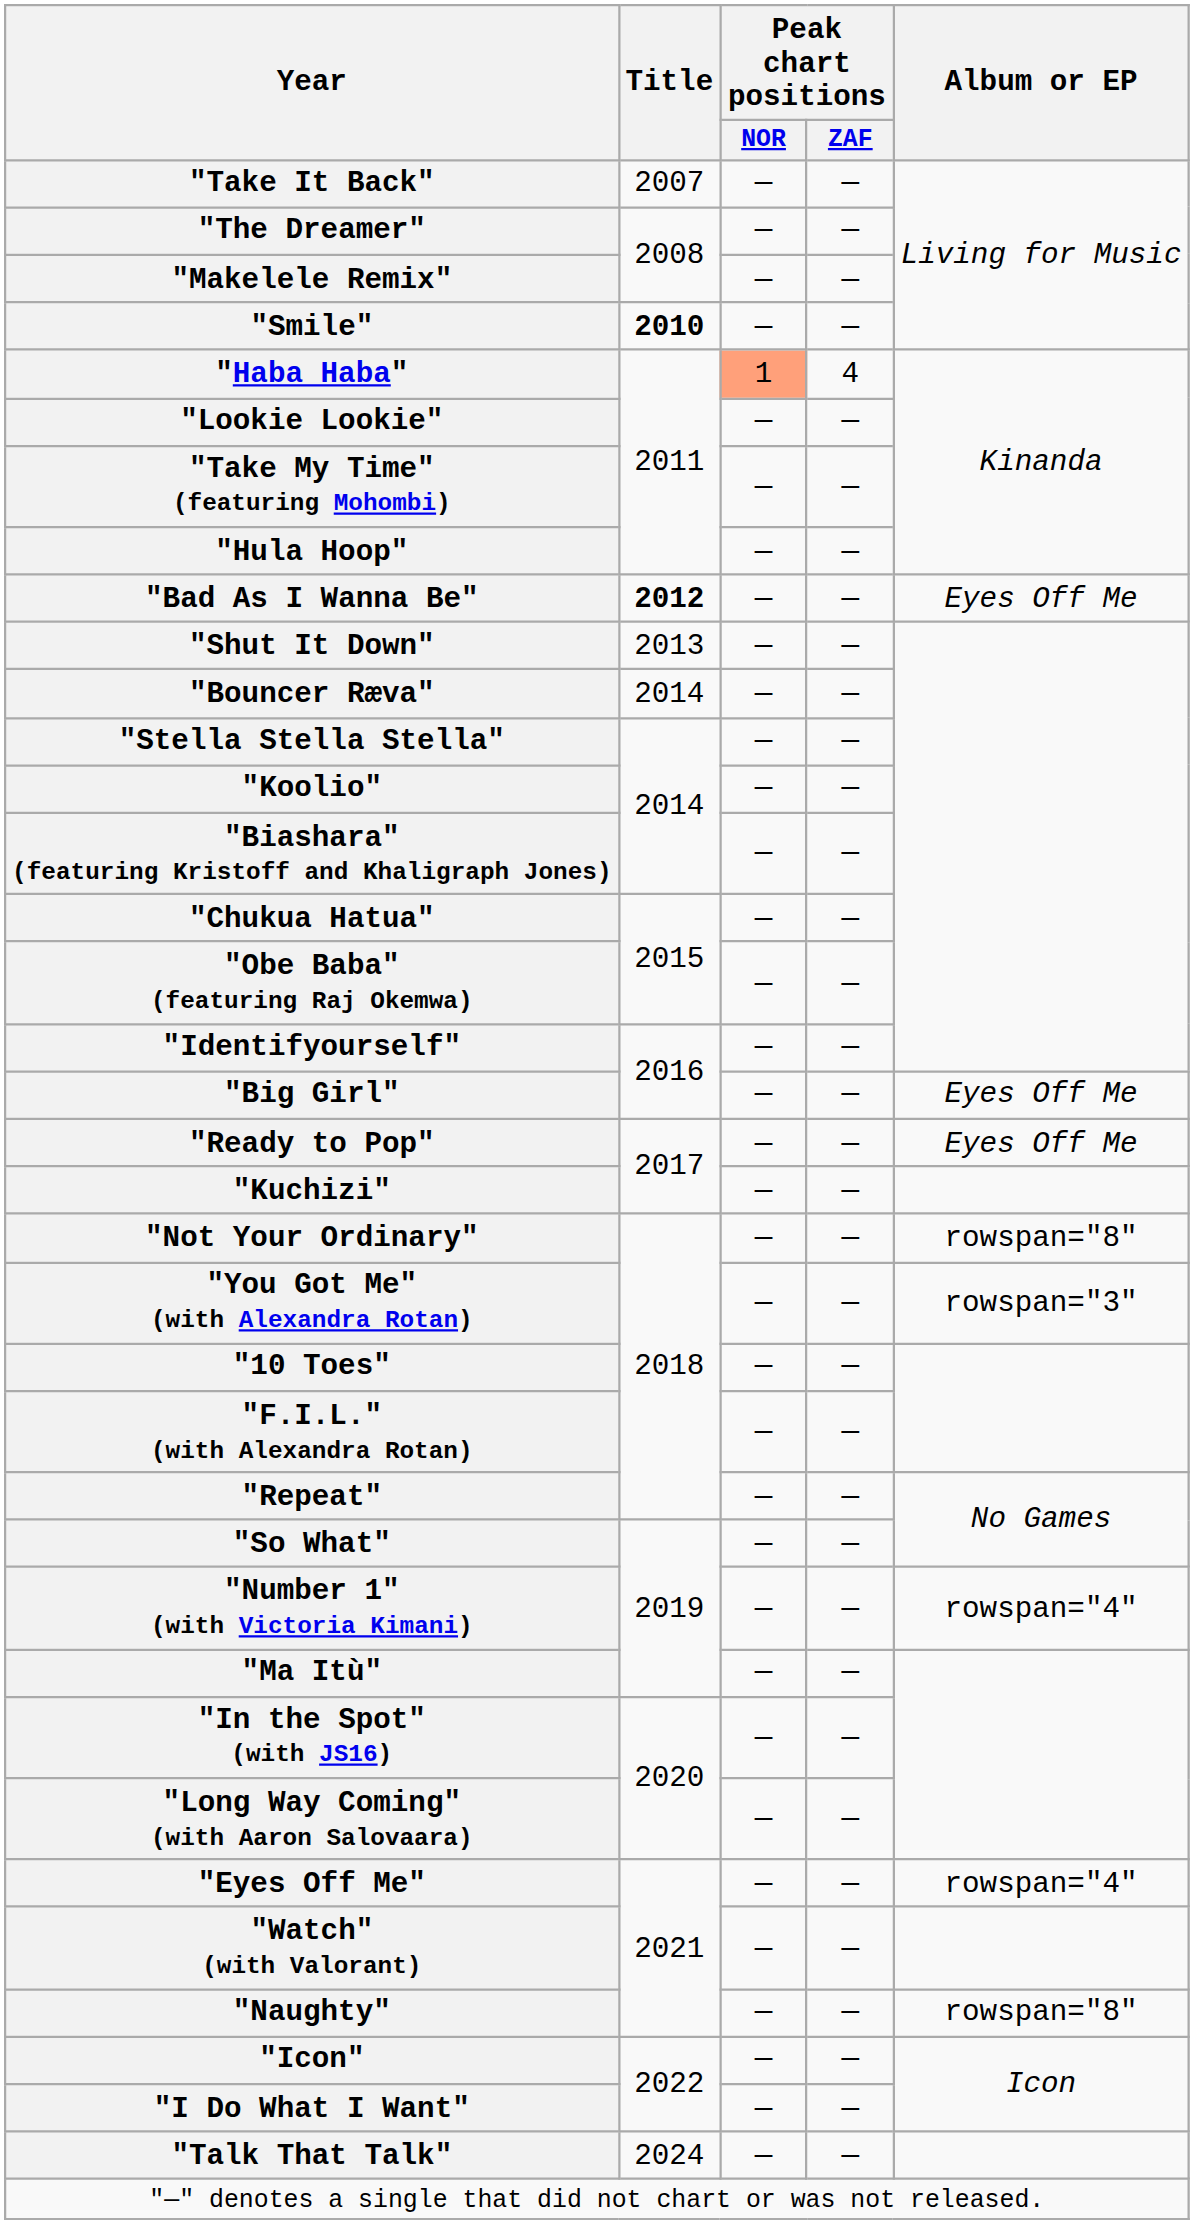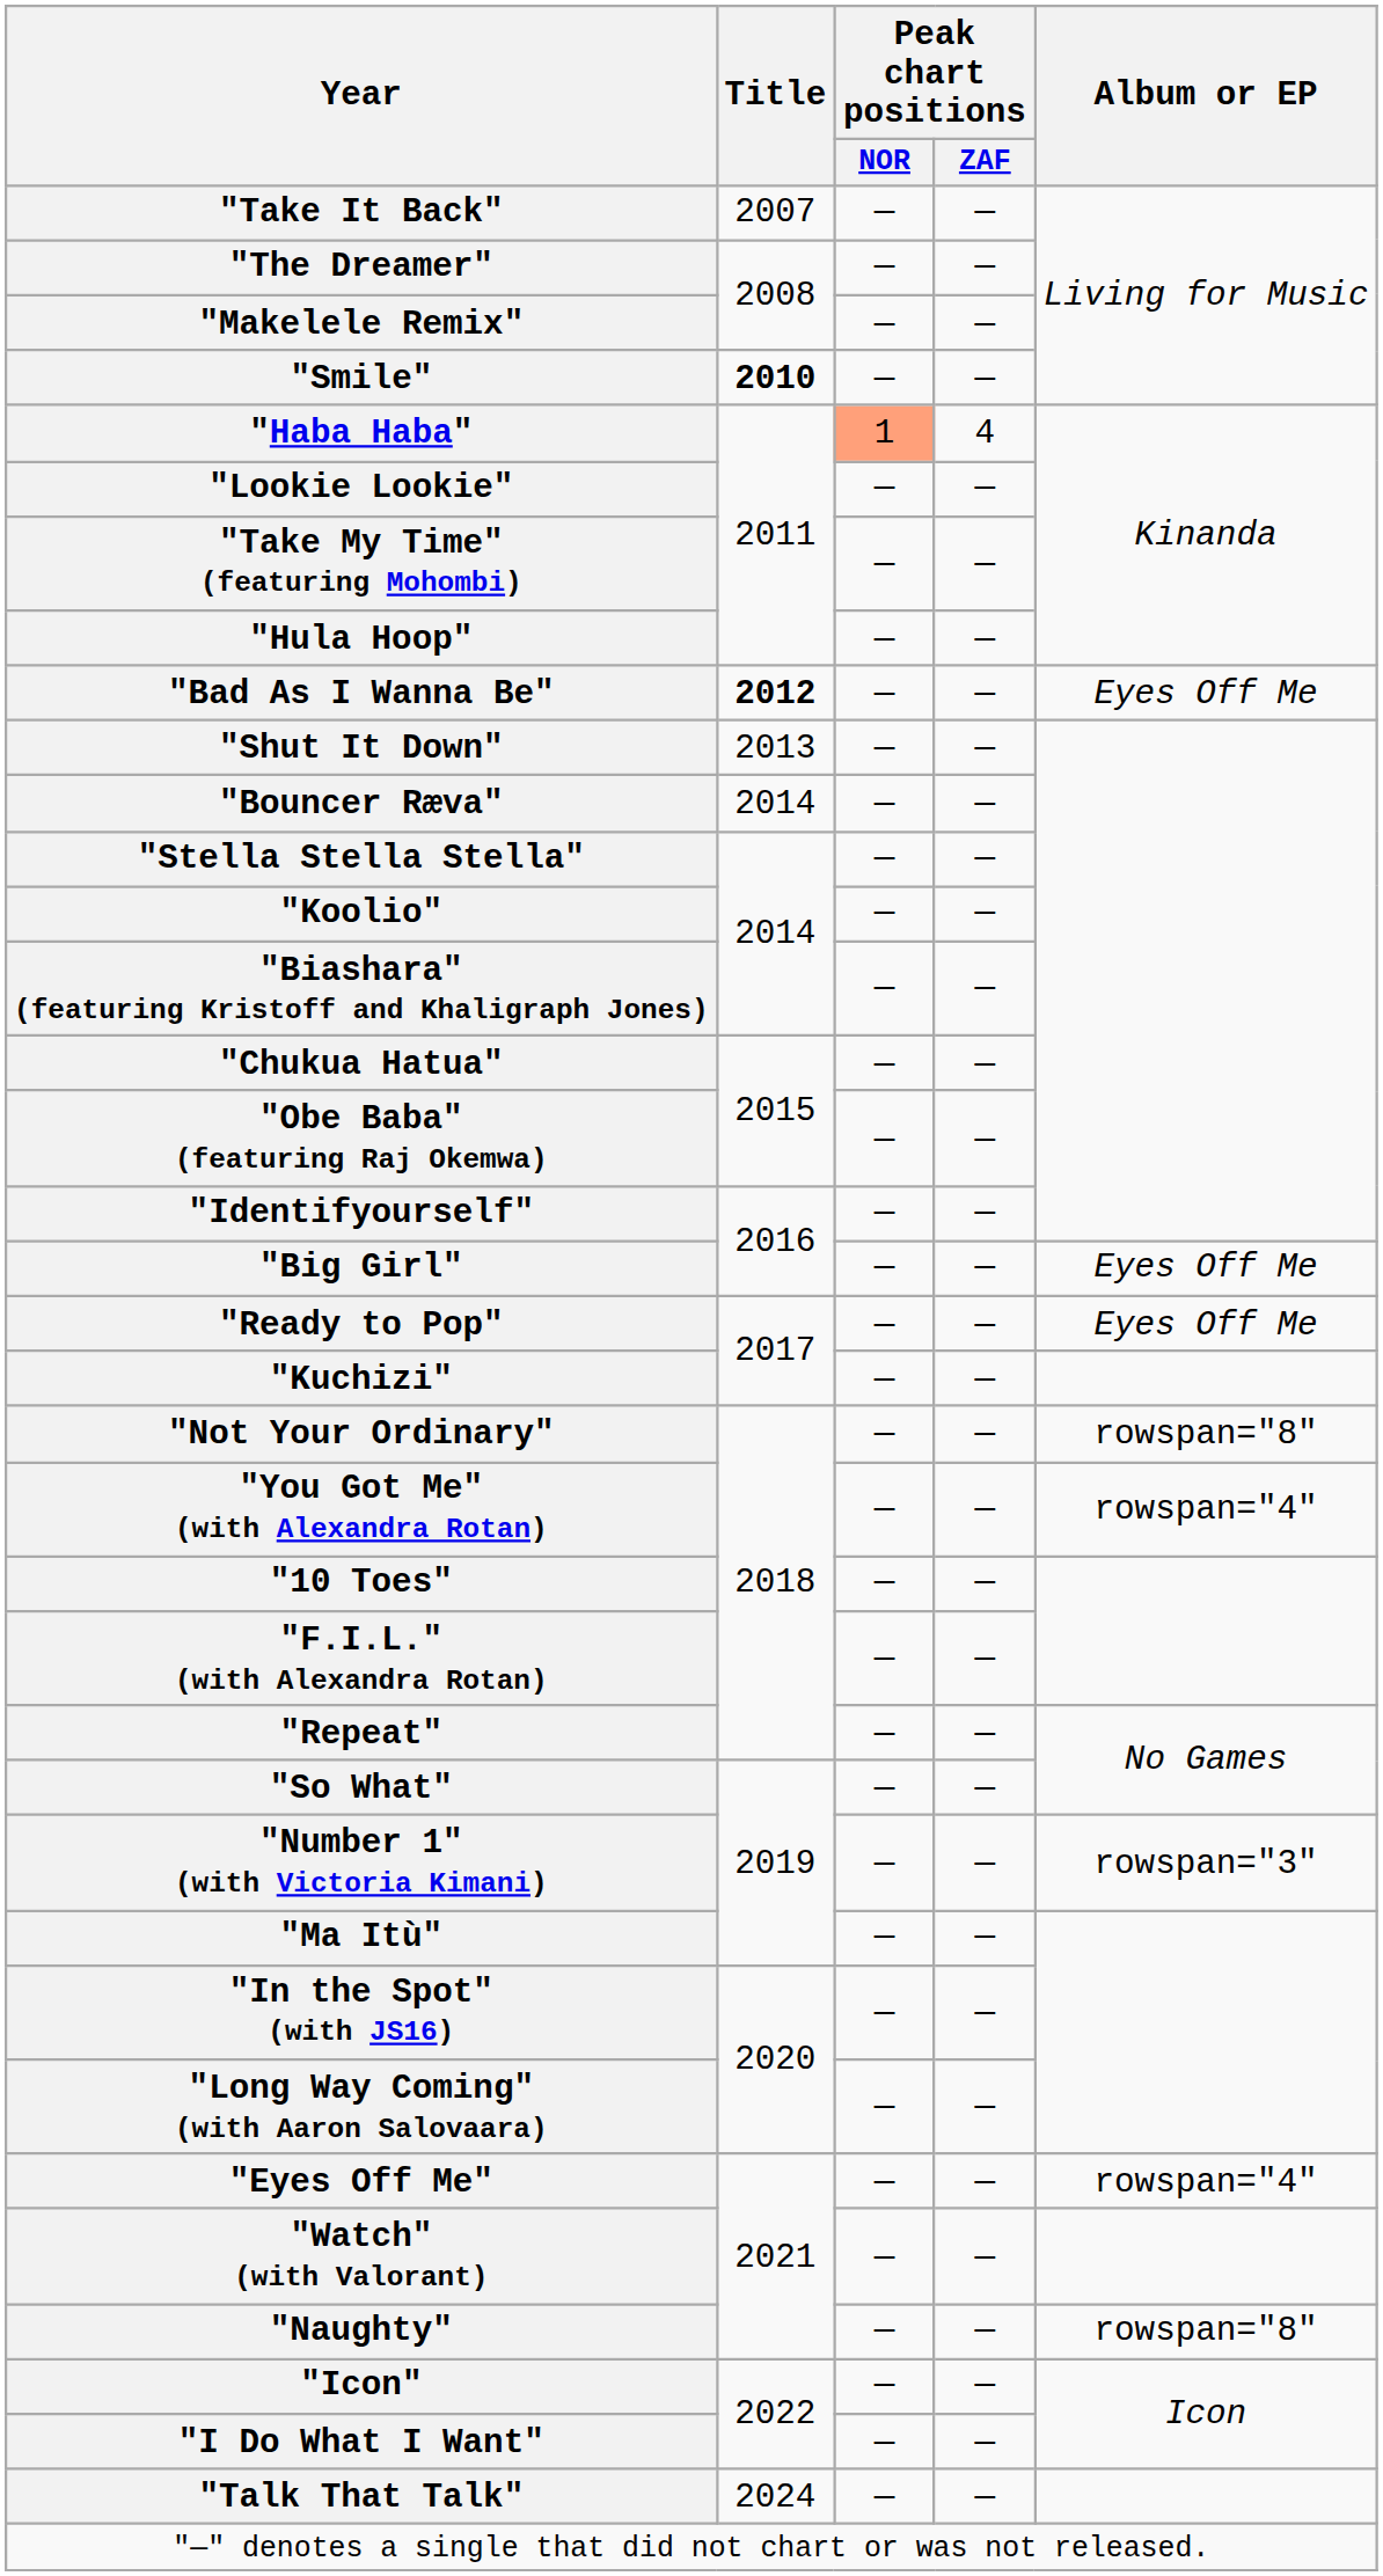"You Got Me" (with Alexandra Rotan) | Album or EP: rowspan="3" -> rowspan="4"
"Number 1" (with Victoria Kimani) | Album or EP: rowspan="4" -> rowspan="3"
